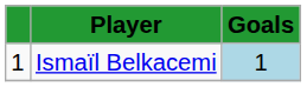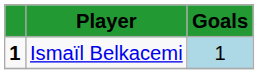Ismaïl Belkacemi | column 1: normal -> bold
